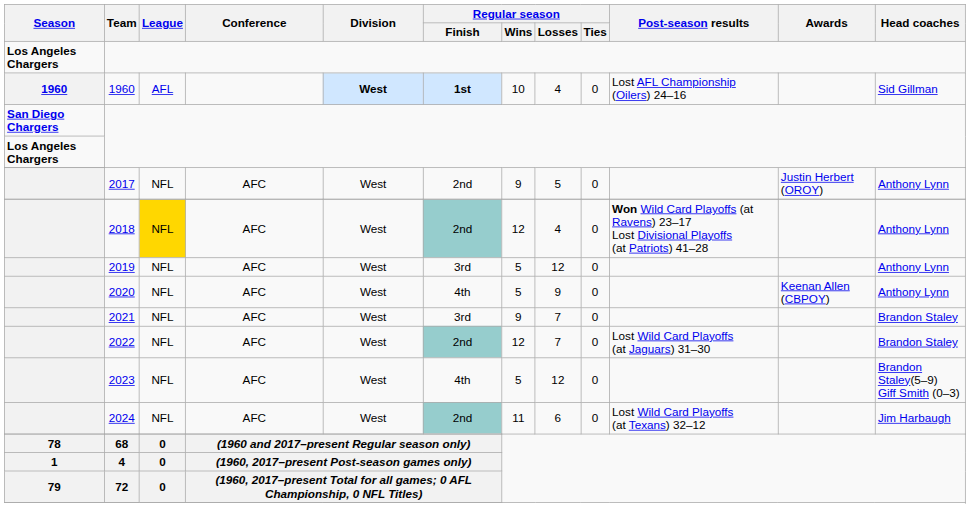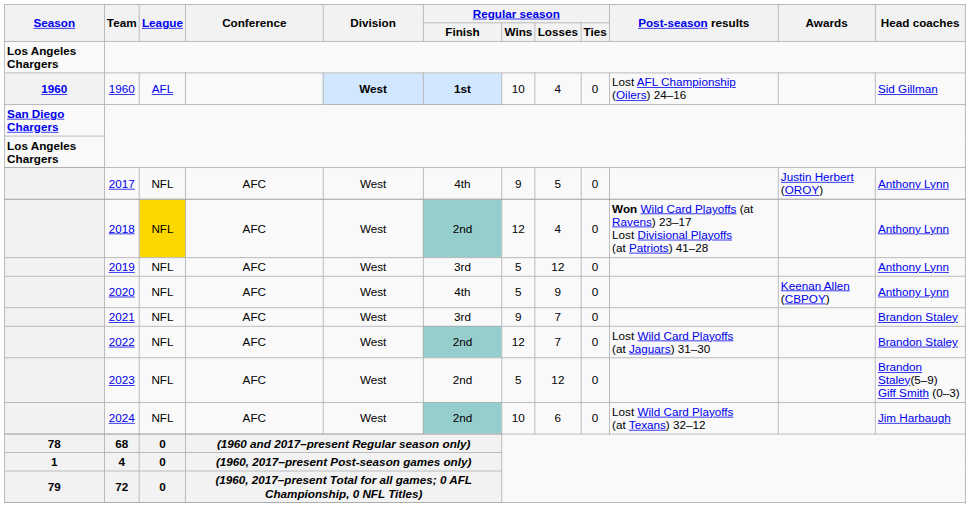2017 | Regular season / Finish: 2nd -> 4th
2023 | Regular season / Finish: 4th -> 2nd
2024 | Regular season / Wins: 11 -> 10
